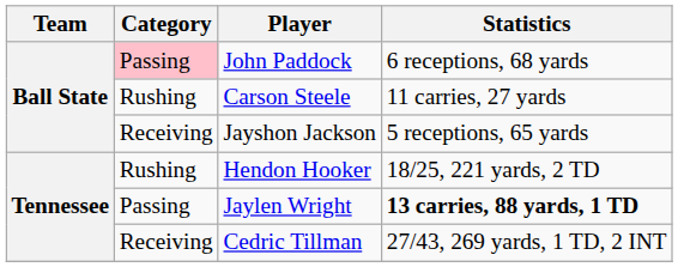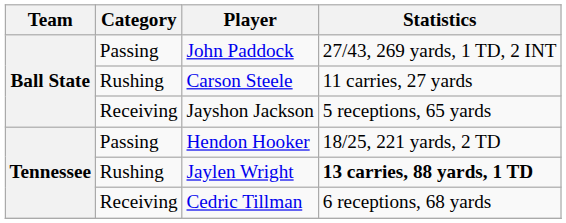John Paddock | Category: pink background -> no background
John Paddock | Statistics: 6 receptions, 68 yards -> 27/43, 269 yards, 1 TD, 2 INT
Hendon Hooker | Category: Rushing -> Passing
Jaylen Wright | Category: Passing -> Rushing
Cedric Tillman | Statistics: 27/43, 269 yards, 1 TD, 2 INT -> 6 receptions, 68 yards
